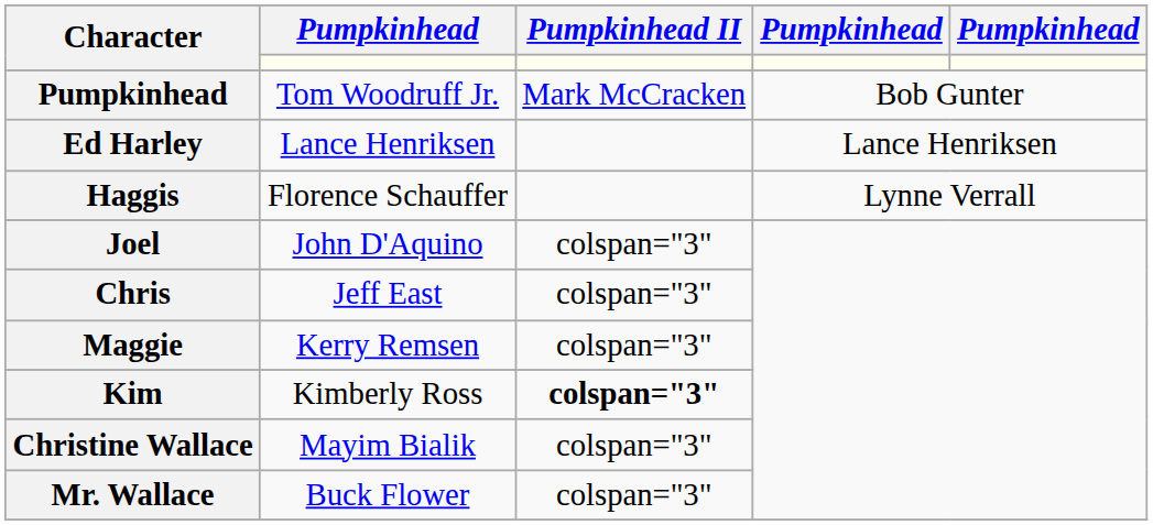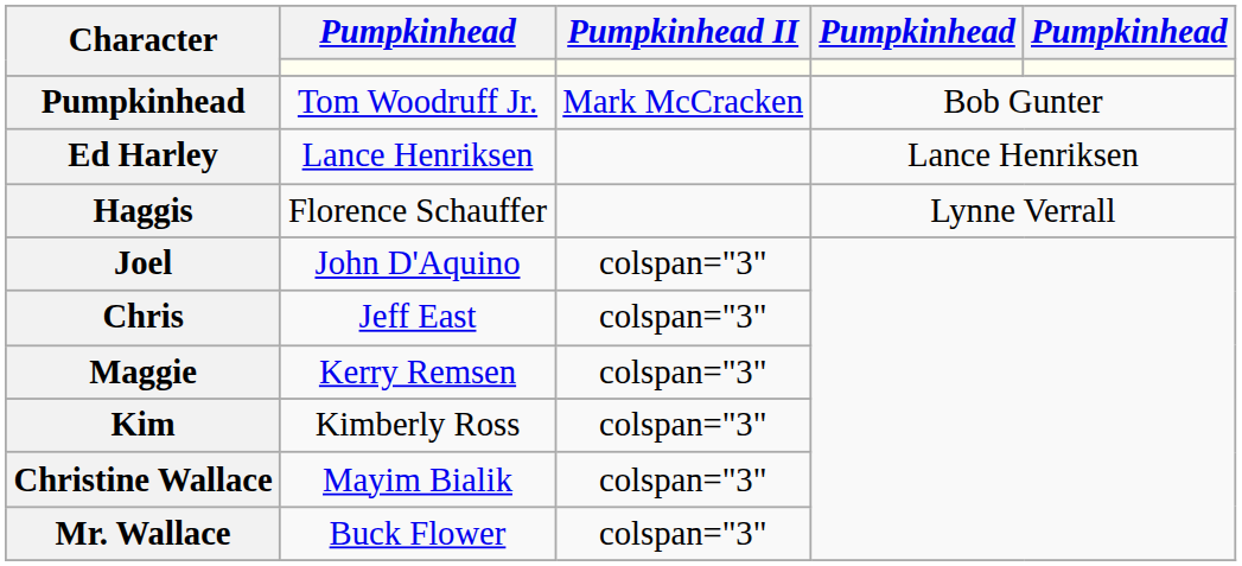Kim | Pumpkinhead II: bold -> normal
